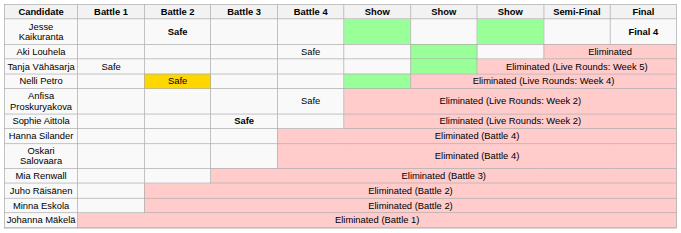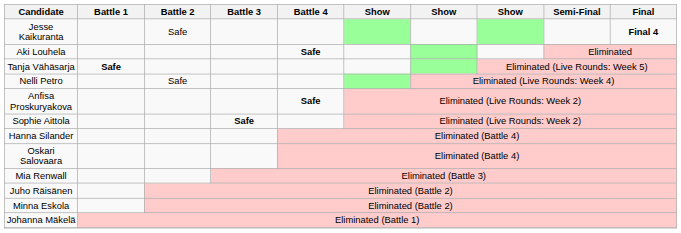Jesse Kaikuranta | Battle 2: bold -> normal
Aki Louhela | Battle 4: normal -> bold
Tanja Vähäsarja | Battle 1: normal -> bold
Nelli Petro | Battle 2: gold background -> no background
Anfisa Proskuryakova | Battle 4: normal -> bold
